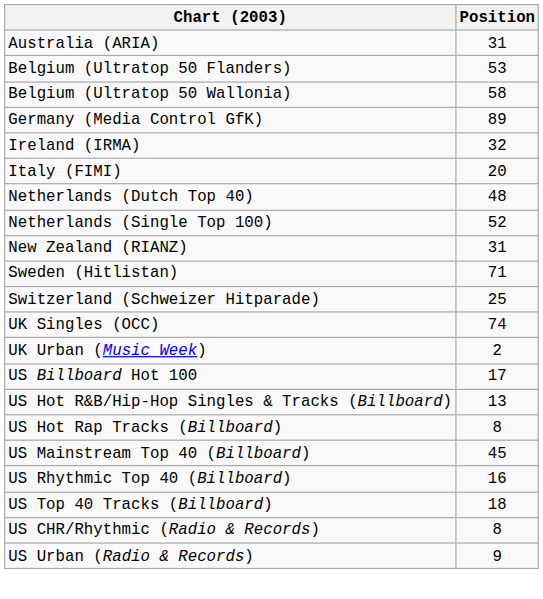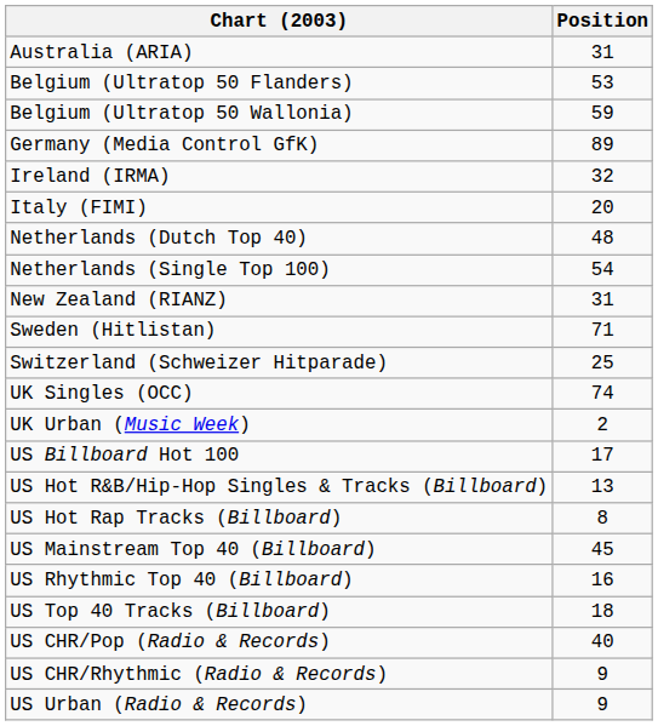Belgium (Ultratop 50 Wallonia) | Position: 58 -> 59
Netherlands (Single Top 100) | Position: 52 -> 54
+ row: US CHR/Pop (Radio & Records) | 40
US CHR/Rhythmic (Radio & Records) | Position: 8 -> 9
